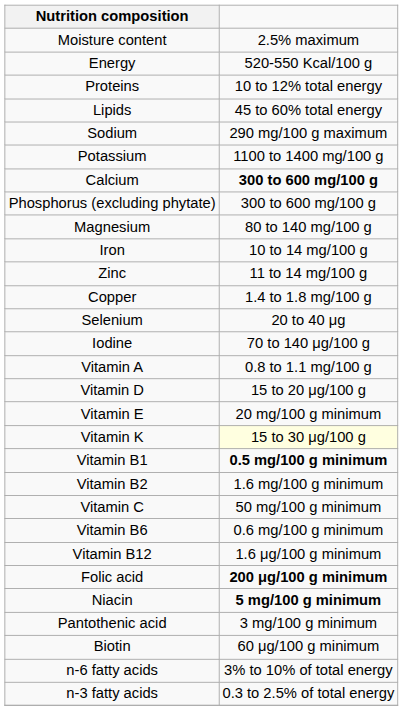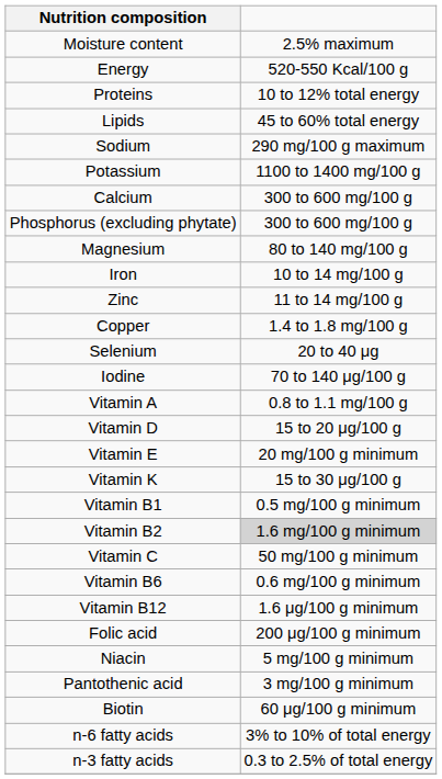Calcium | column 2: bold -> normal
Vitamin K | column 2: lightyellow background -> no background
Vitamin B1 | column 2: bold -> normal
Vitamin B2 | column 2: no background -> lightgrey background
Folic acid | column 2: bold -> normal
Niacin | column 2: bold -> normal
